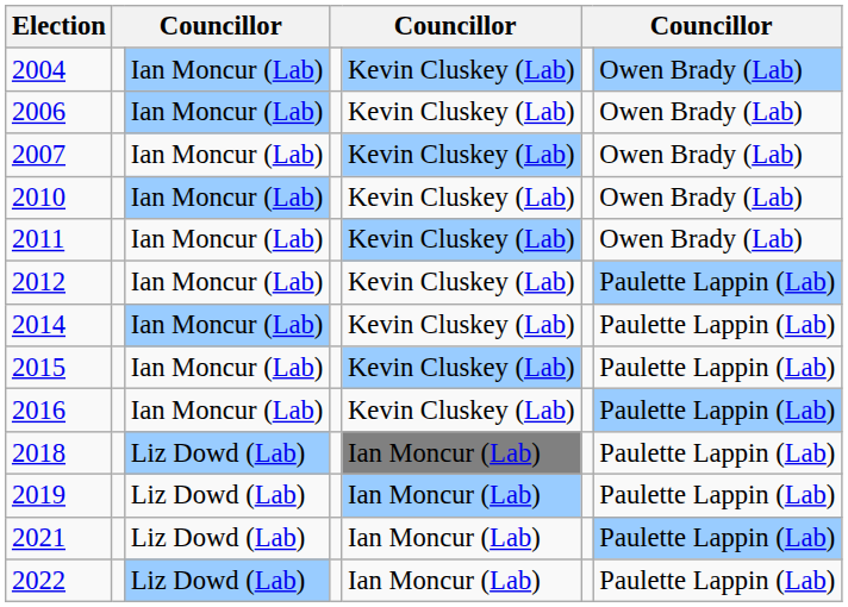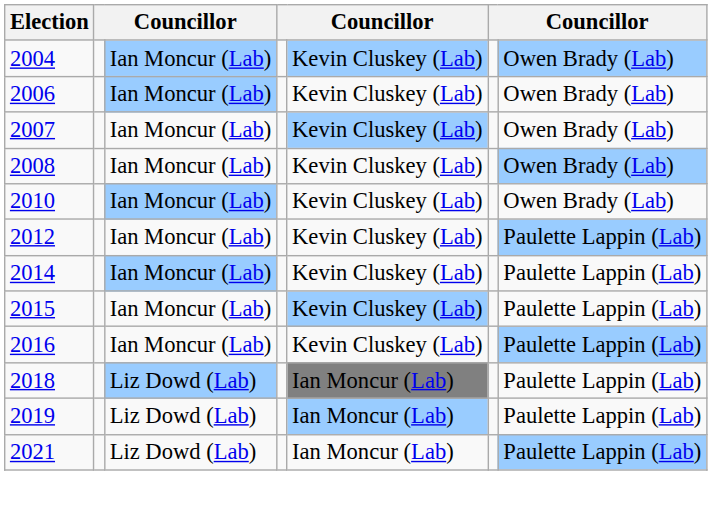+ row: 2008 | Ian Moncur (Lab) | Kevin Cluskey (Lab) | Owen Brady (Lab)
- row: 2011 | Ian Moncur (Lab) | Kevin Cluskey (Lab) | Owen Brady (Lab)
- row: 2022 | Liz Dowd (Lab) | Ian Moncur (Lab) | Paulette Lappin (Lab)
